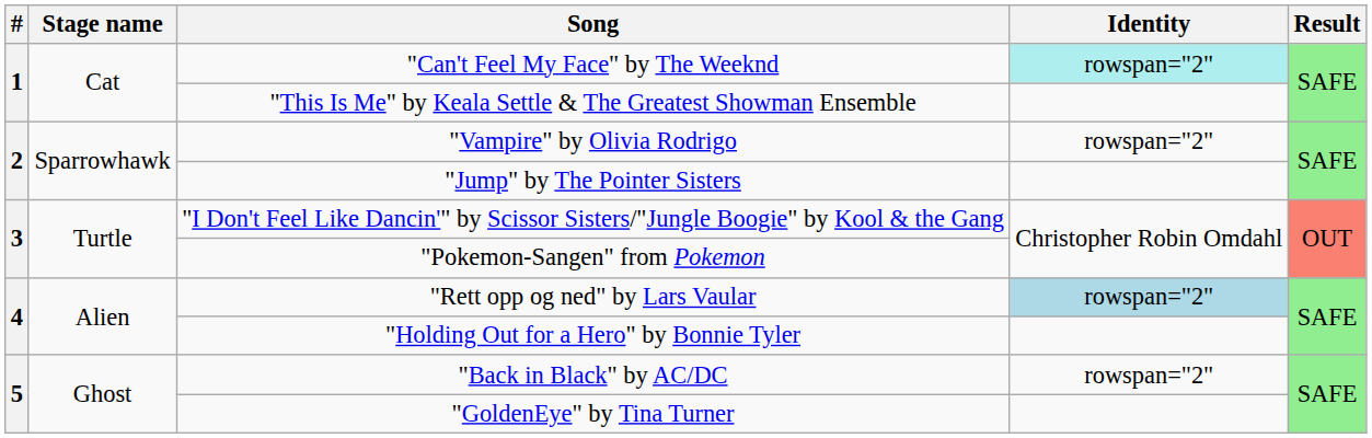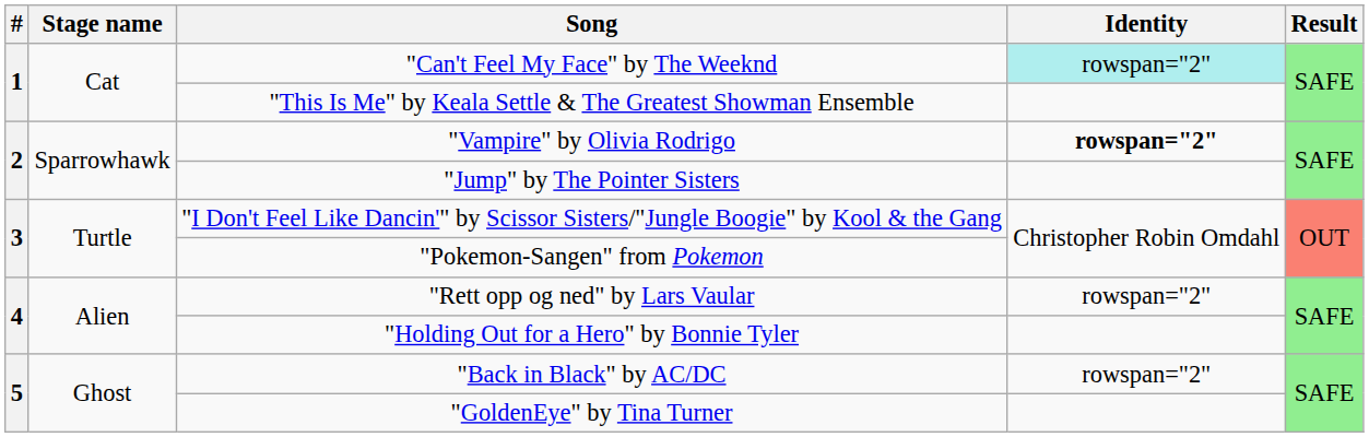"Vampire" by Olivia Rodrigo | Identity: normal -> bold
"Rett opp og ned" by Lars Vaular | Identity: lightblue background -> no background
